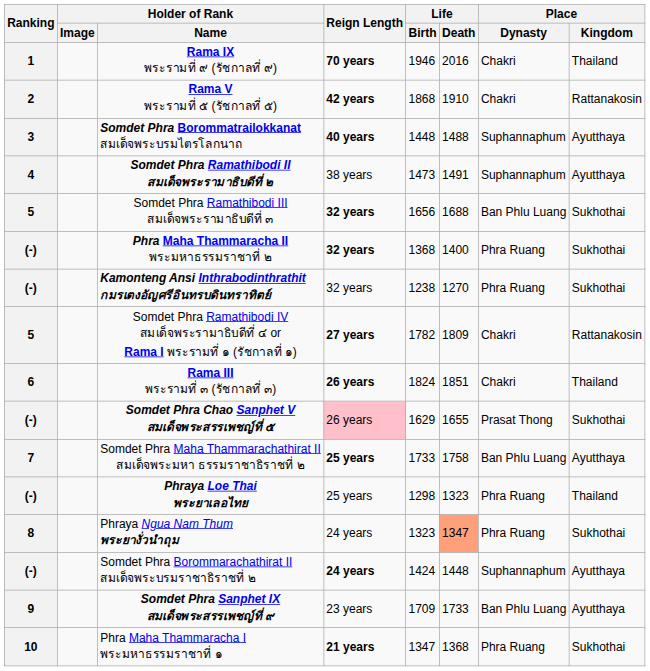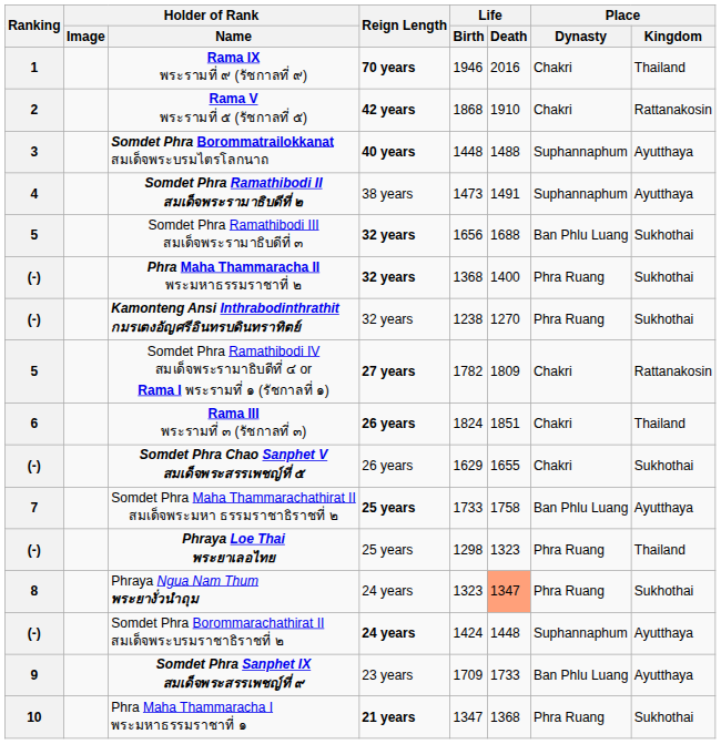Somdet Phra Chao Sanphet V สมเด็จพระสรรเพชญ์ที่ ๕ | Reign Length: pink background -> no background
Somdet Phra Chao Sanphet V สมเด็จพระสรรเพชญ์ที่ ๕ | Place / Dynasty: Prasat Thong -> Chakri
